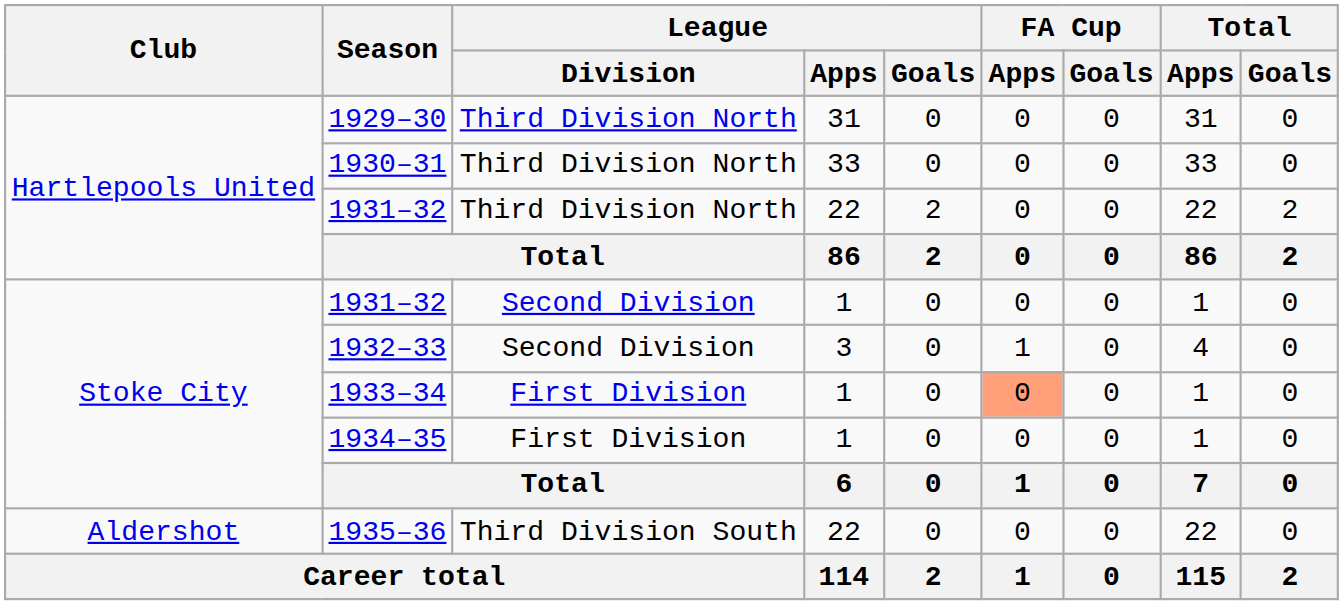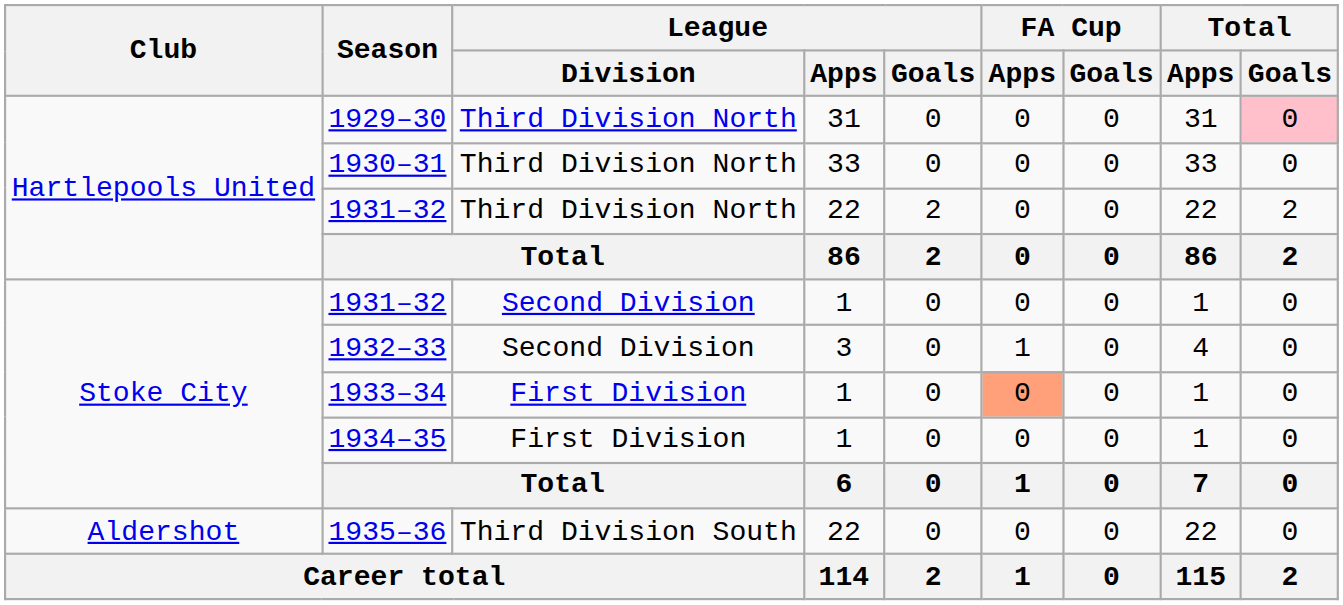1929–30 | Total / Goals: no background -> pink background
